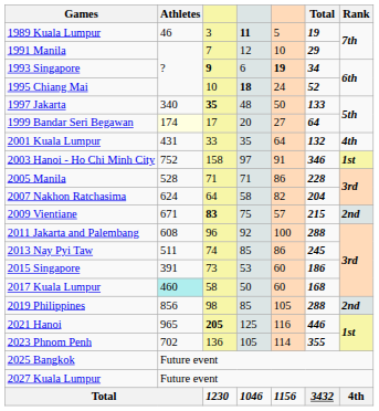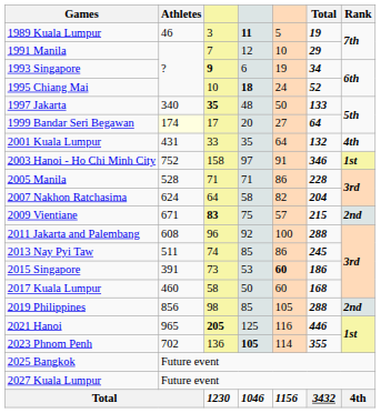1993 Singapore | column 5: bold -> normal
2015 Singapore | column 5: normal -> bold
2017 Kuala Lumpur | Athletes: paleturquoise background -> no background
2023 Phnom Penh | column 4: normal -> bold
